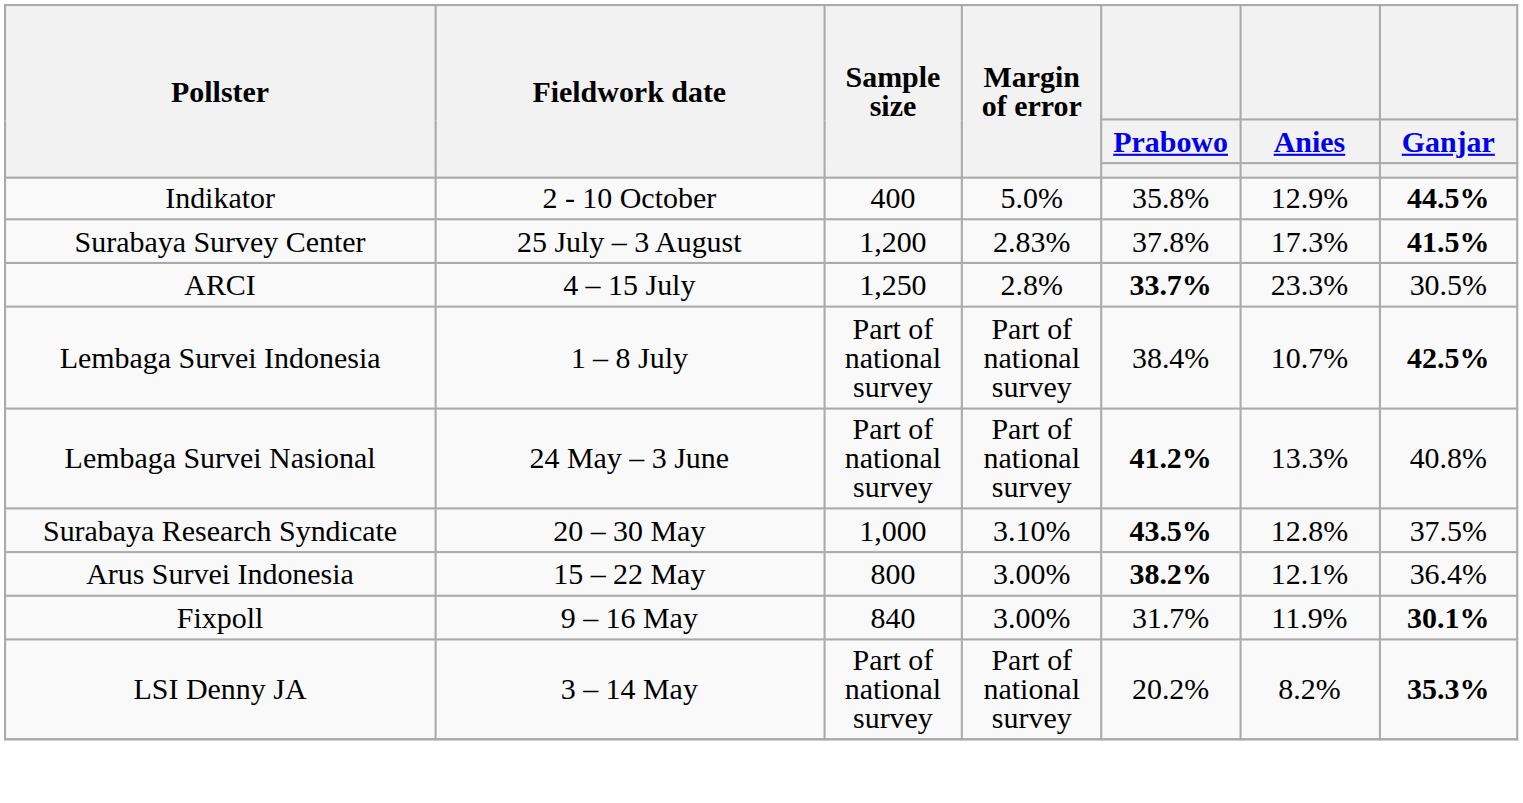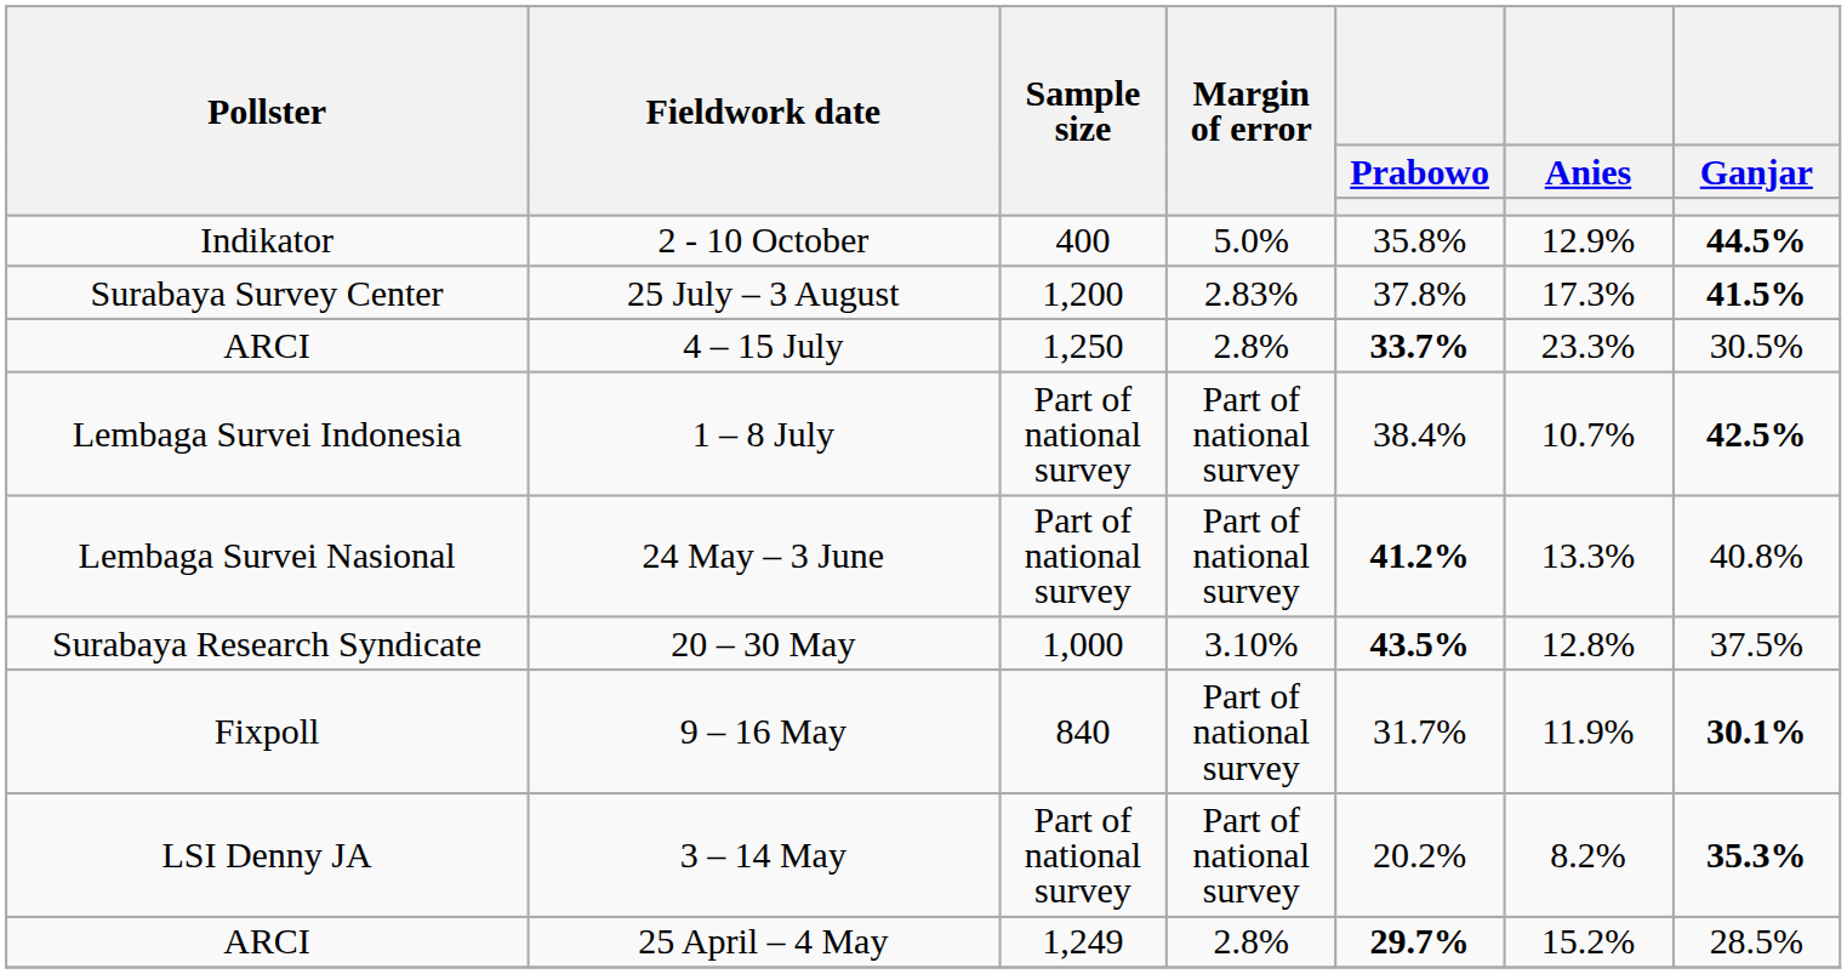- row: Arus Survei Indonesia | 15 – 22 May | 800 | 3.00% | 38.2% | 12.1% | 36.4%
9 – 16 May | Margin of error: 3.00% -> Part of national survey
+ row: ARCI | 25 April – 4 May | 1,249 | 2.8% | 29.7% | 15.2% | 28.5%
